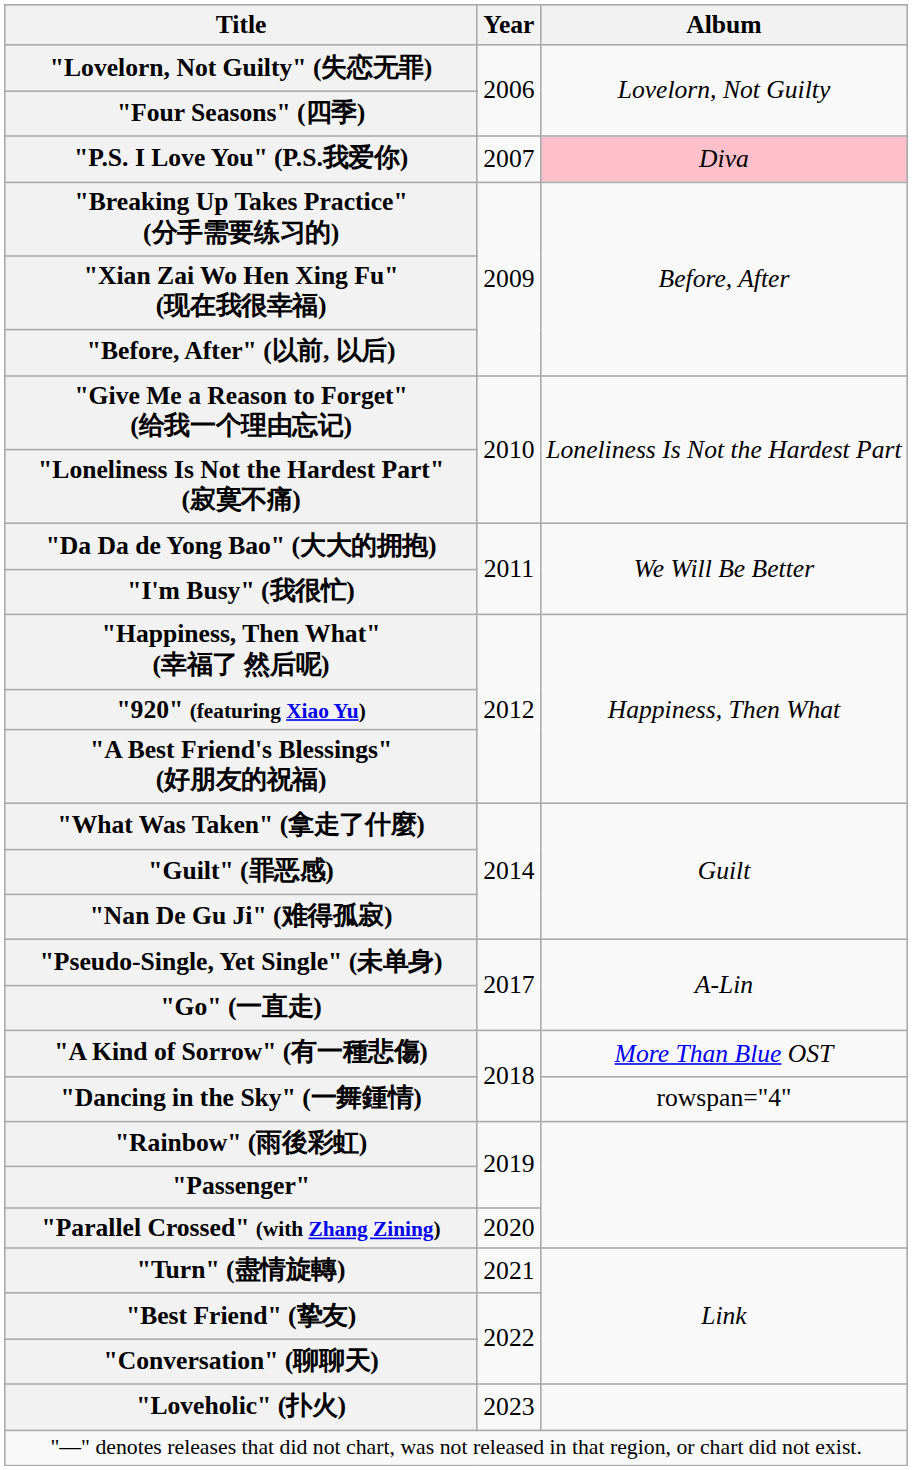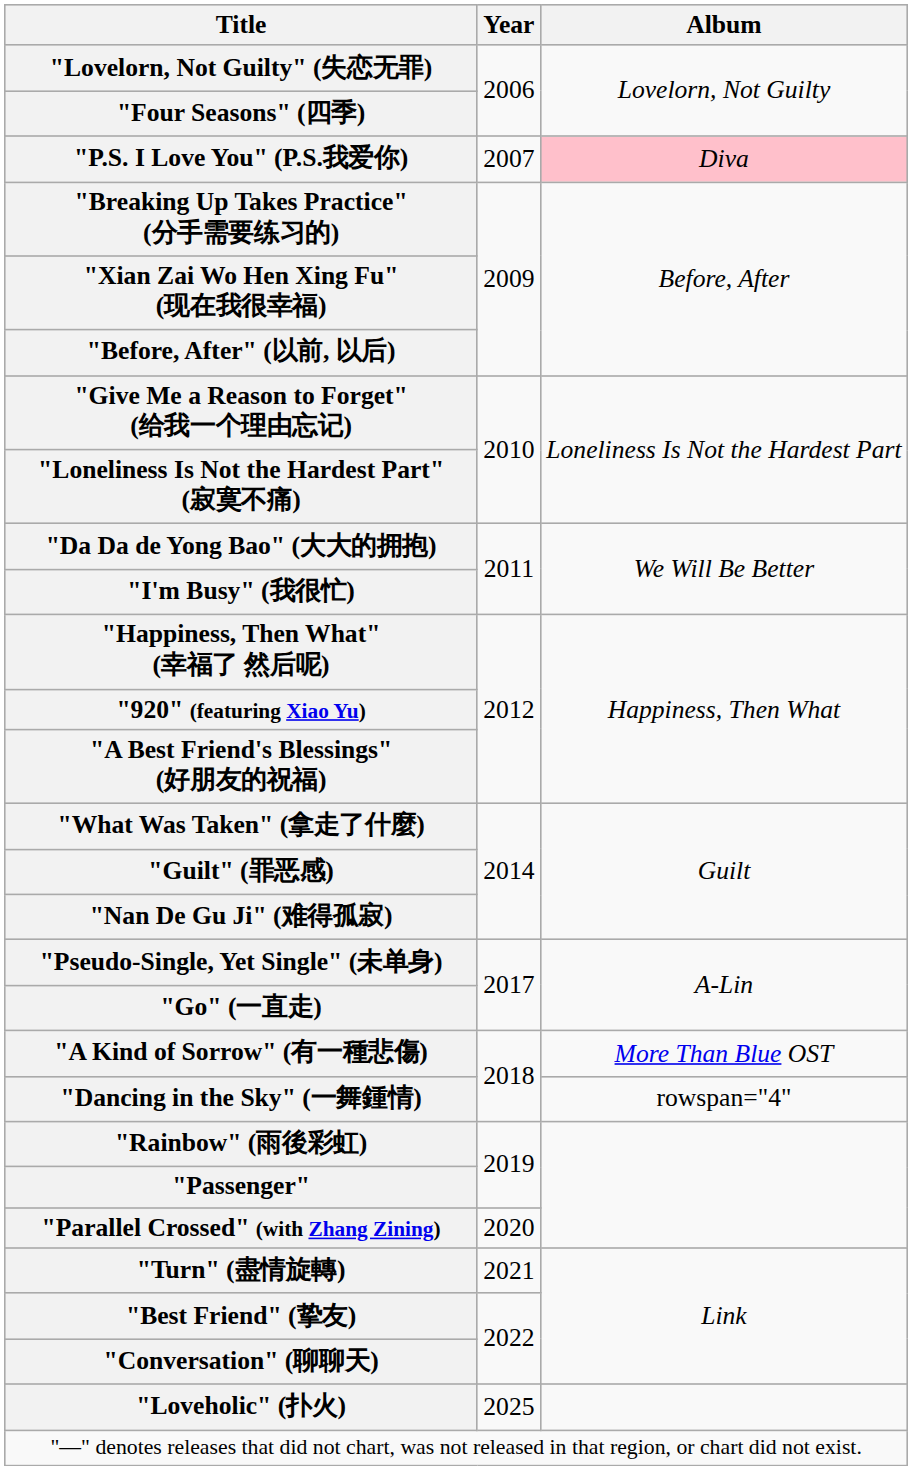"Loveholic" (扑火) | Year: 2023 -> 2025
